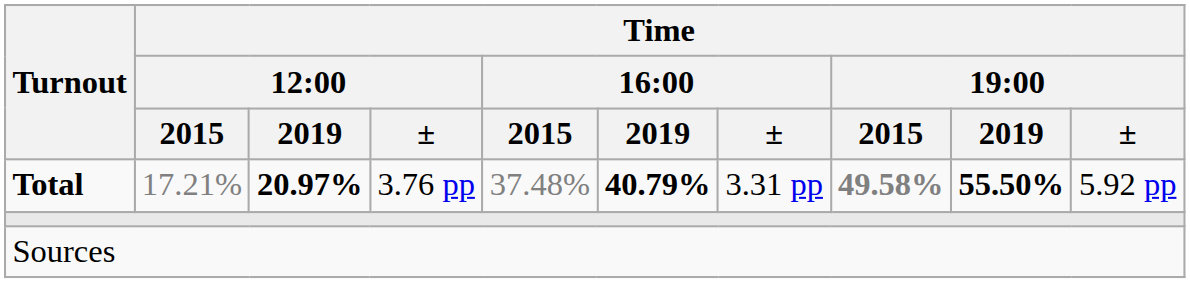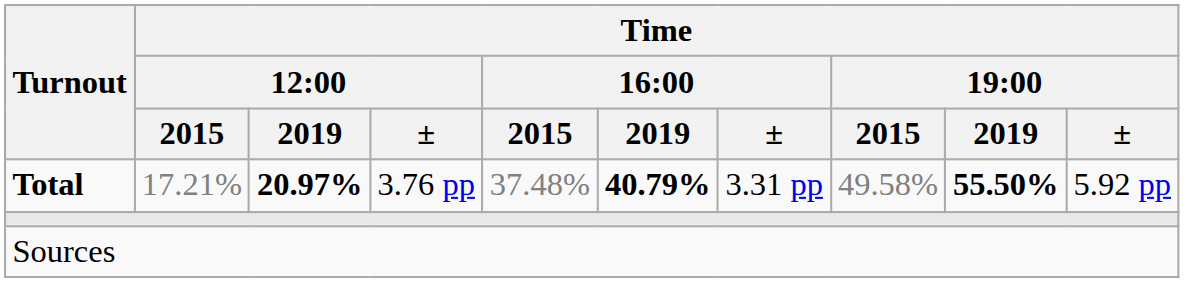Total | Time / 19:00 / 2015: bold -> normal
